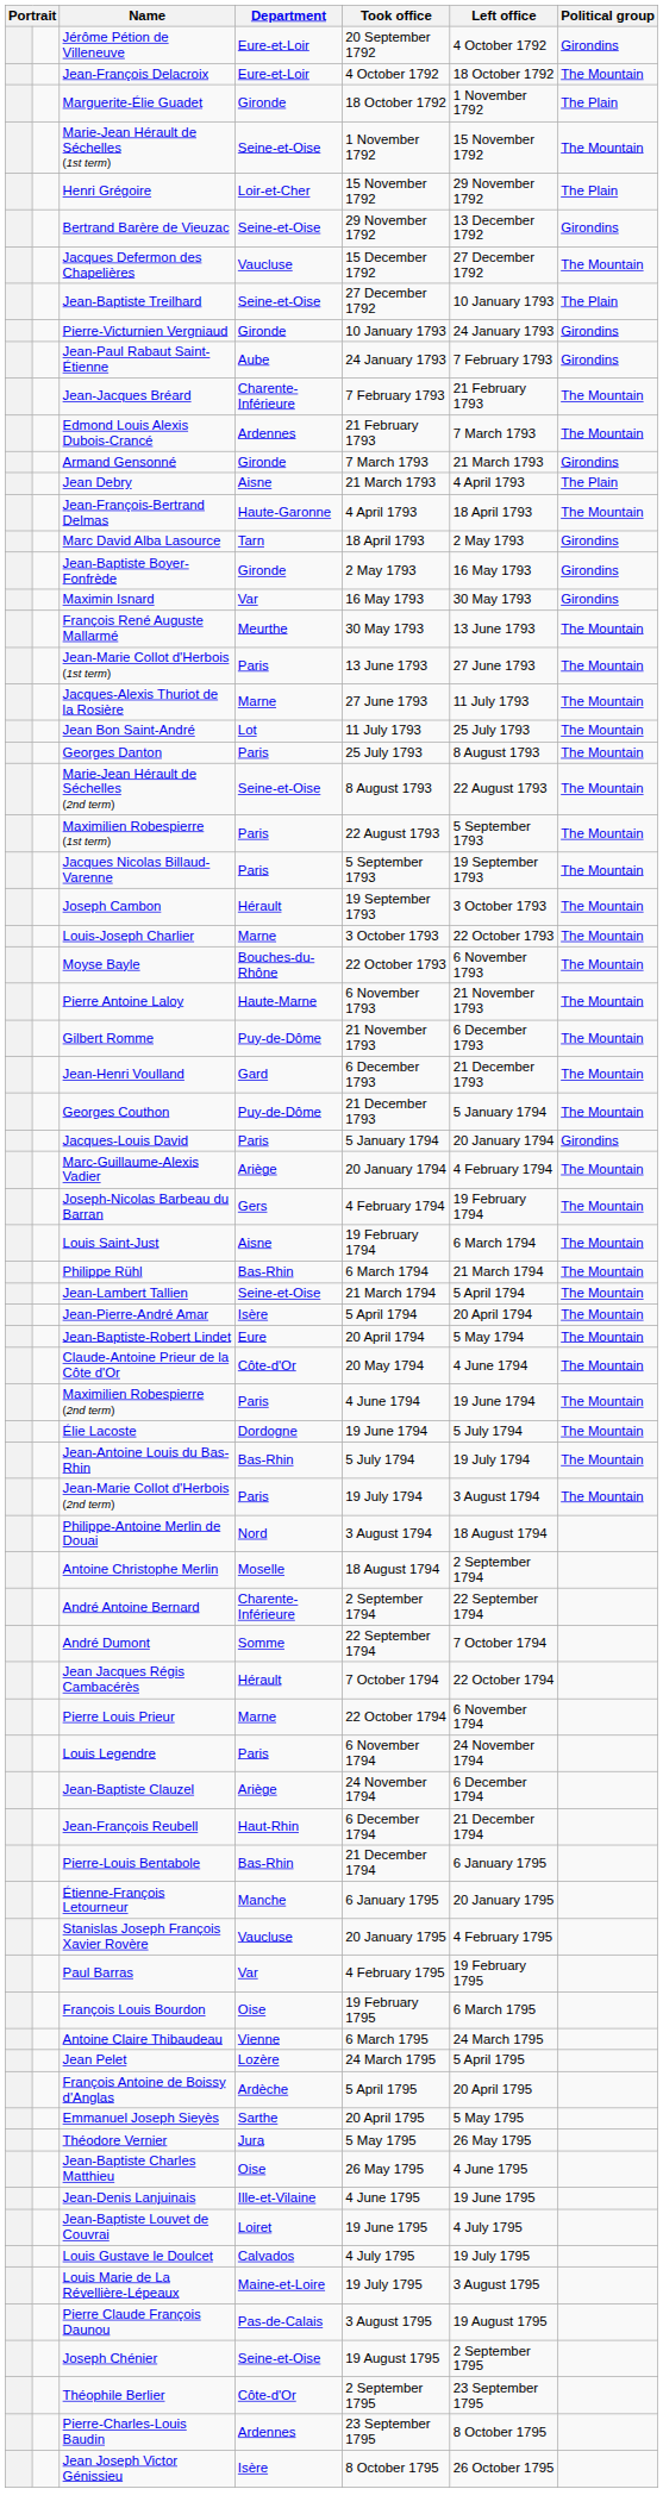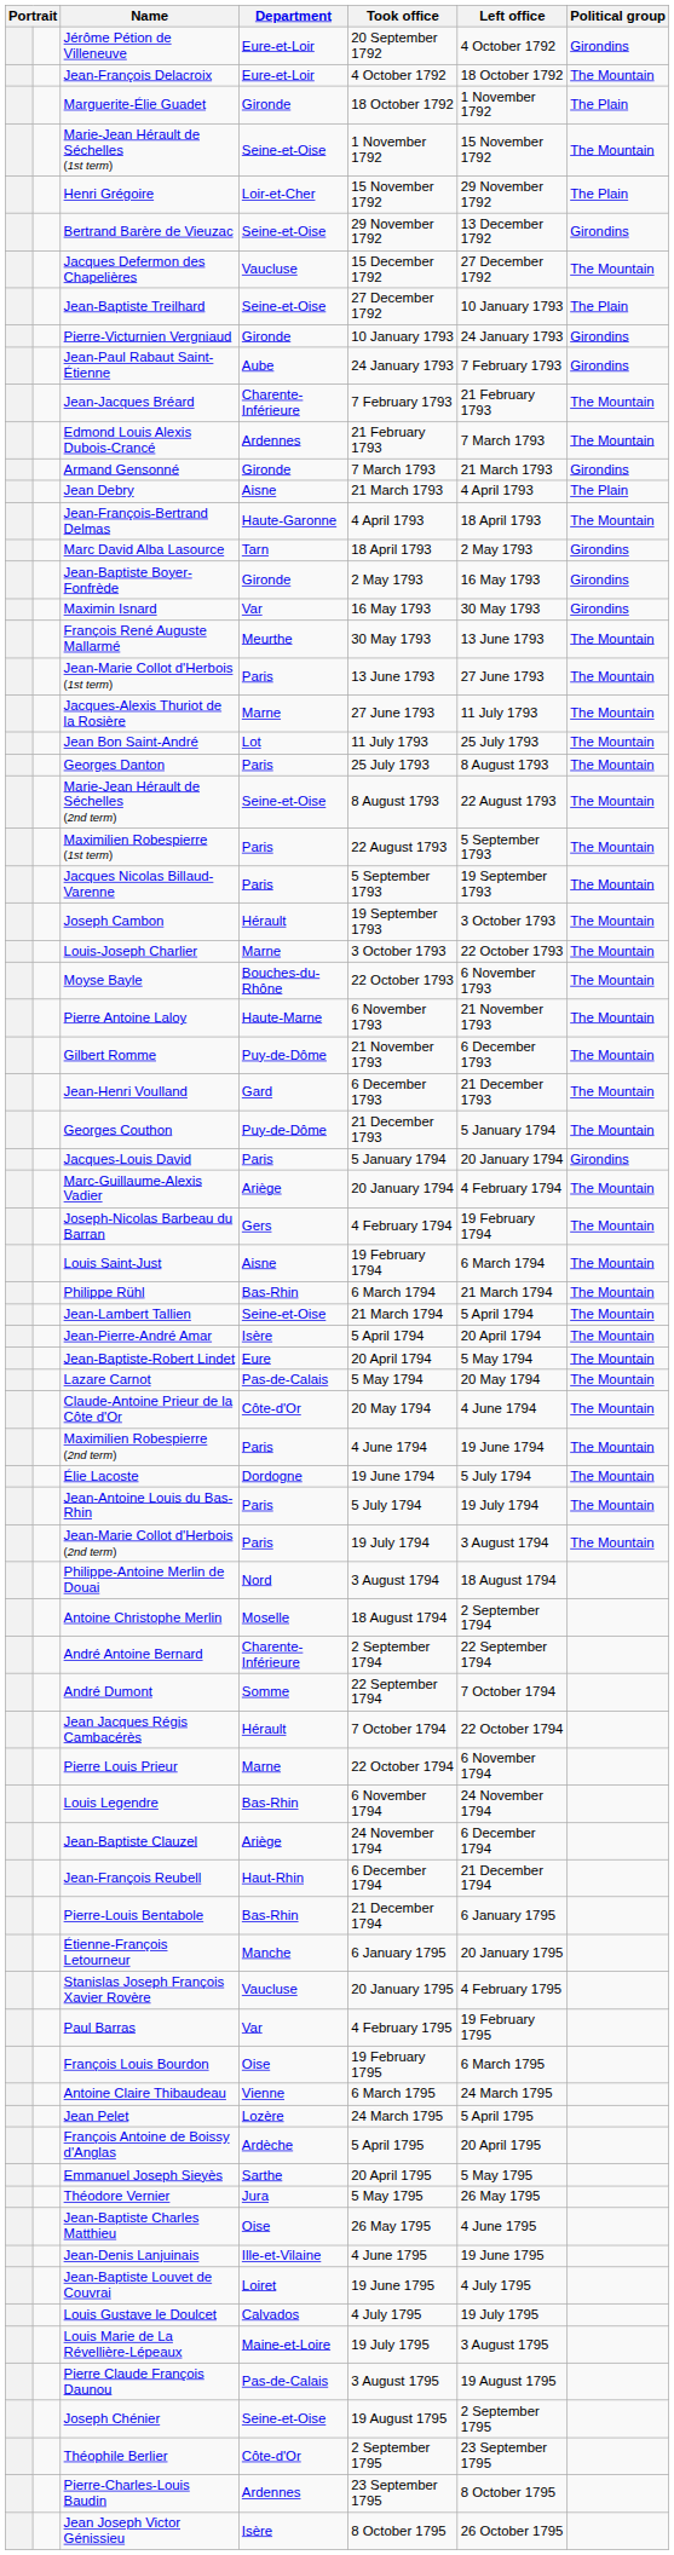+ row: Lazare Carnot | Pas-de-Calais | 5 May 1794 | 20 May 1794 | The Mountain
Jean-Antoine Louis du Bas-Rhin | Department: Bas-Rhin -> Paris
Louis Legendre | Department: Paris -> Bas-Rhin
